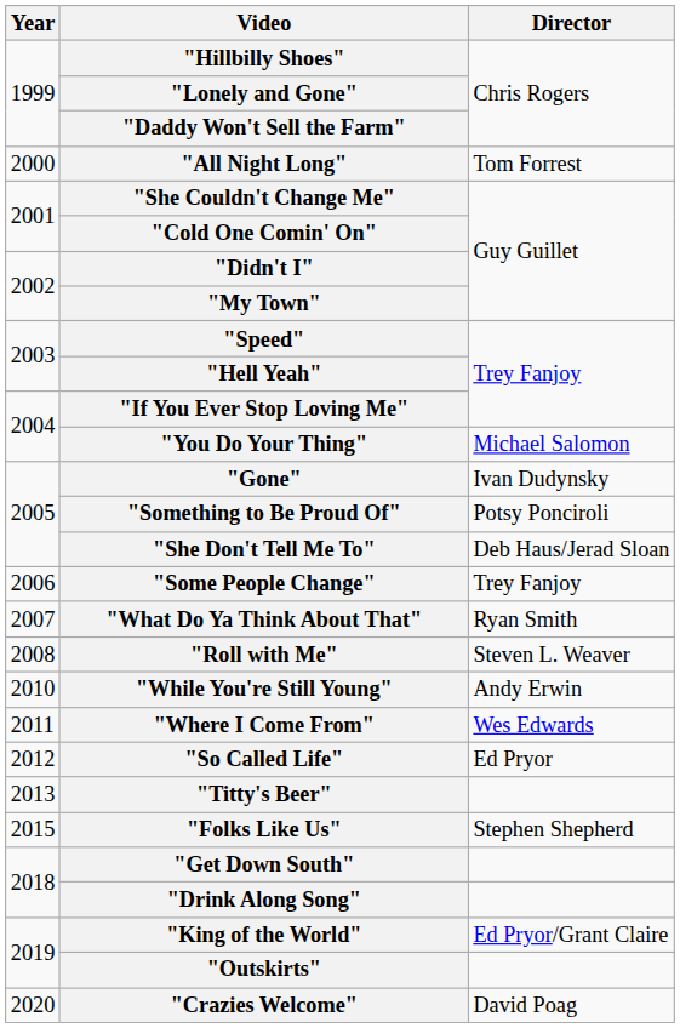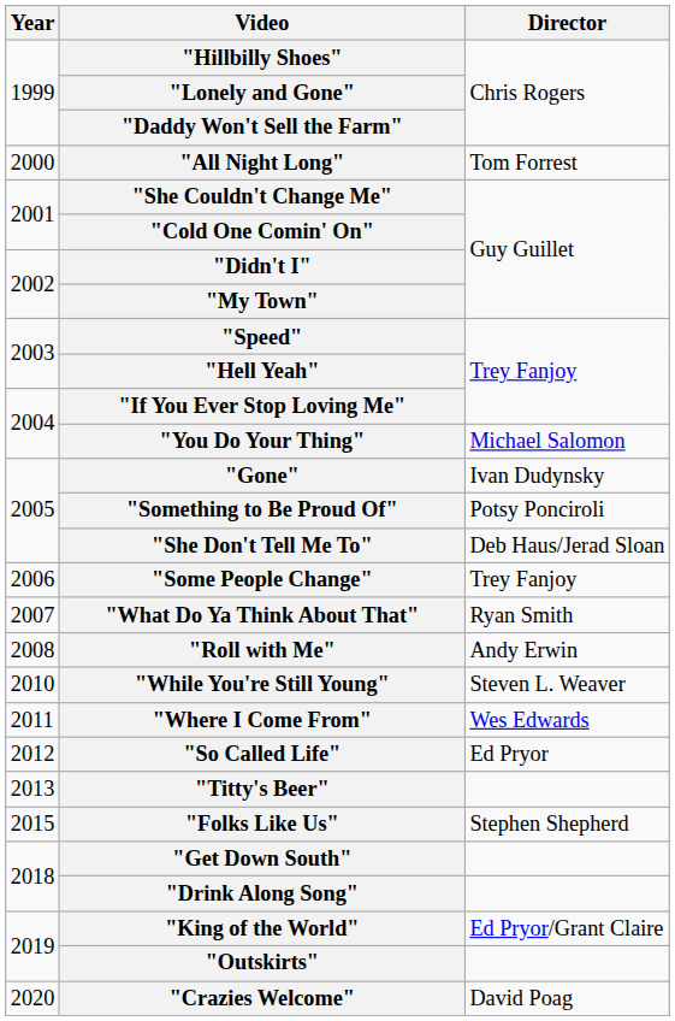"Roll with Me" | Director: Steven L. Weaver -> Andy Erwin
"While You're Still Young" | Director: Andy Erwin -> Steven L. Weaver
